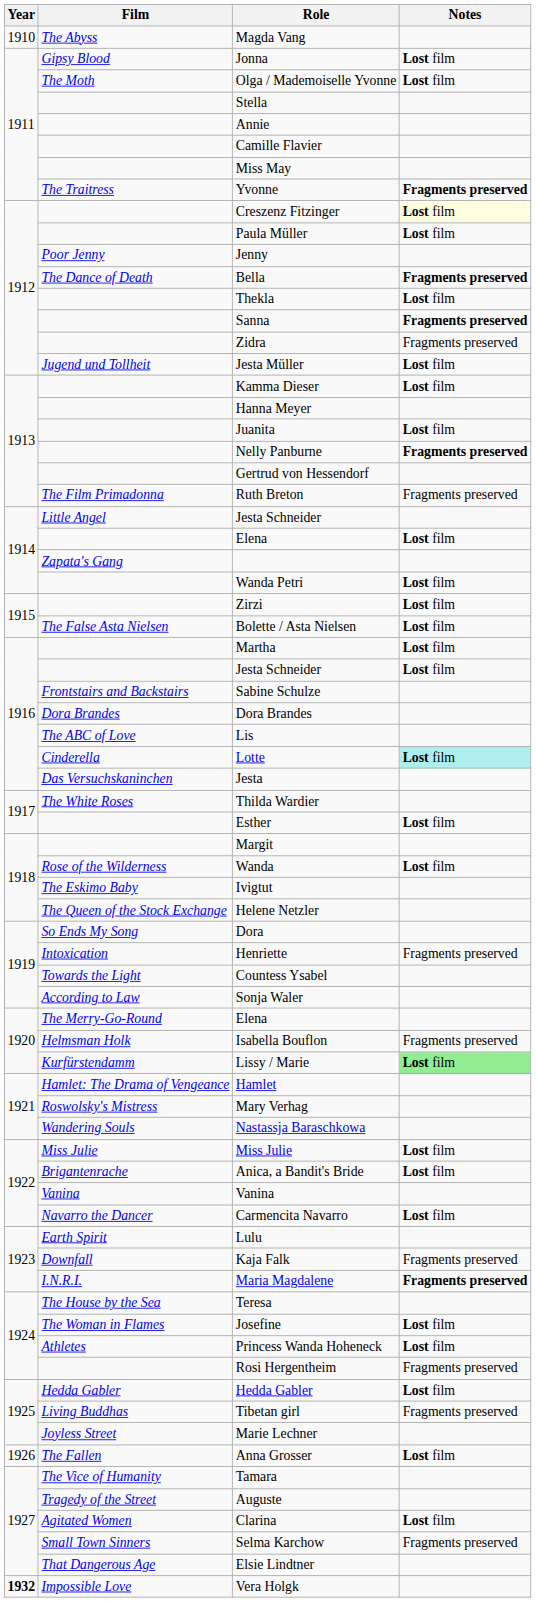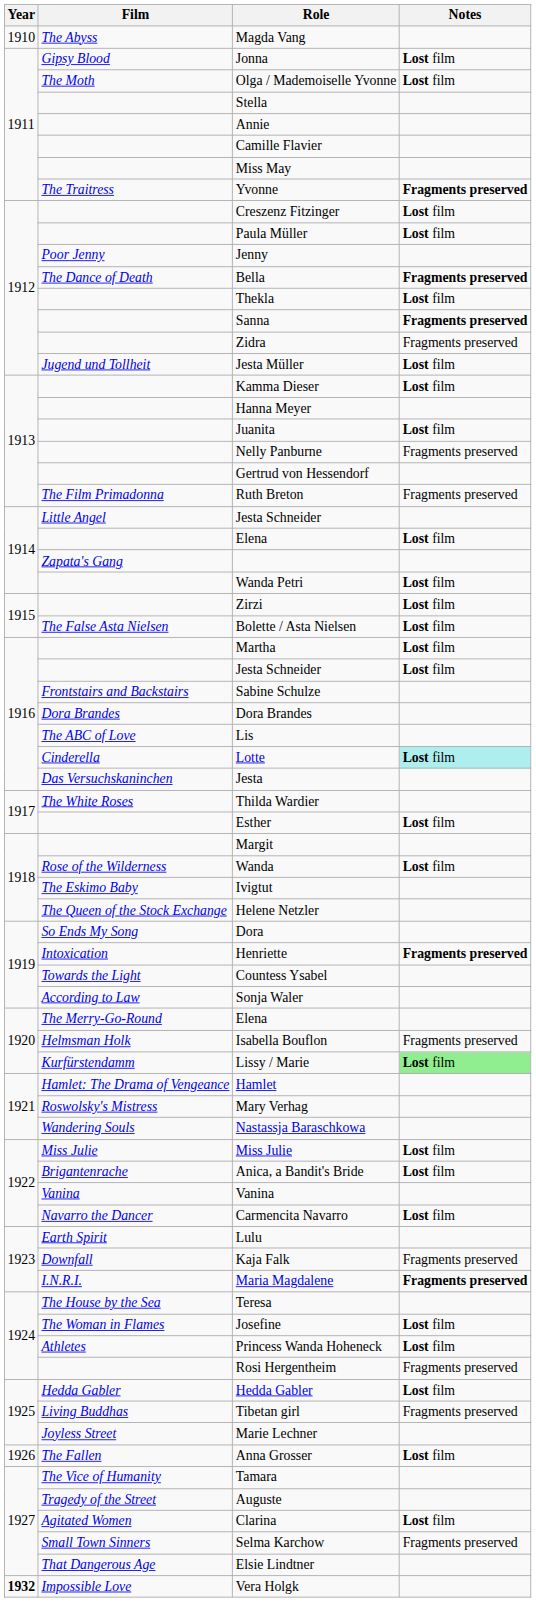Creszenz Fitzinger | Notes: lightyellow background -> no background
Nelly Panburne | Notes: bold -> normal
Henriette | Notes: normal -> bold
